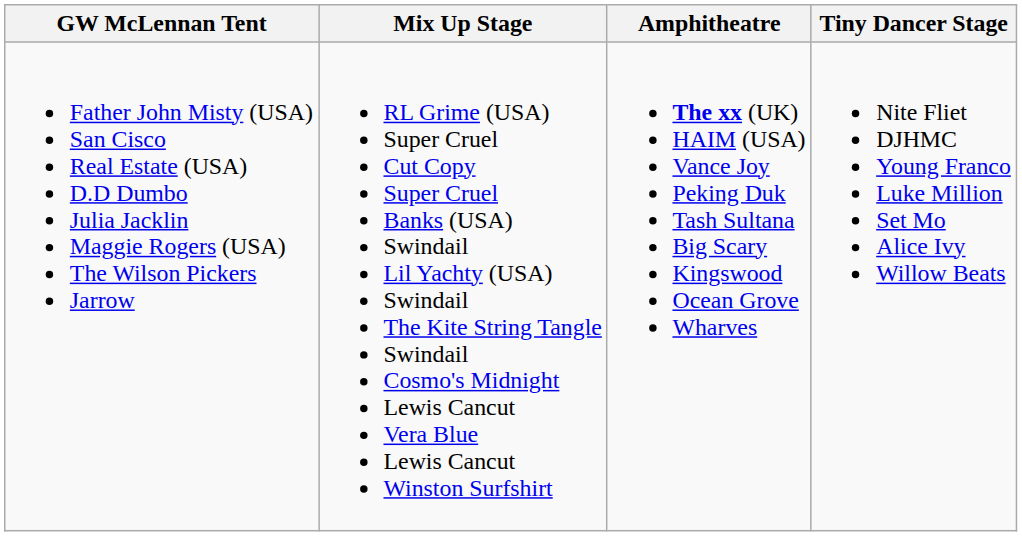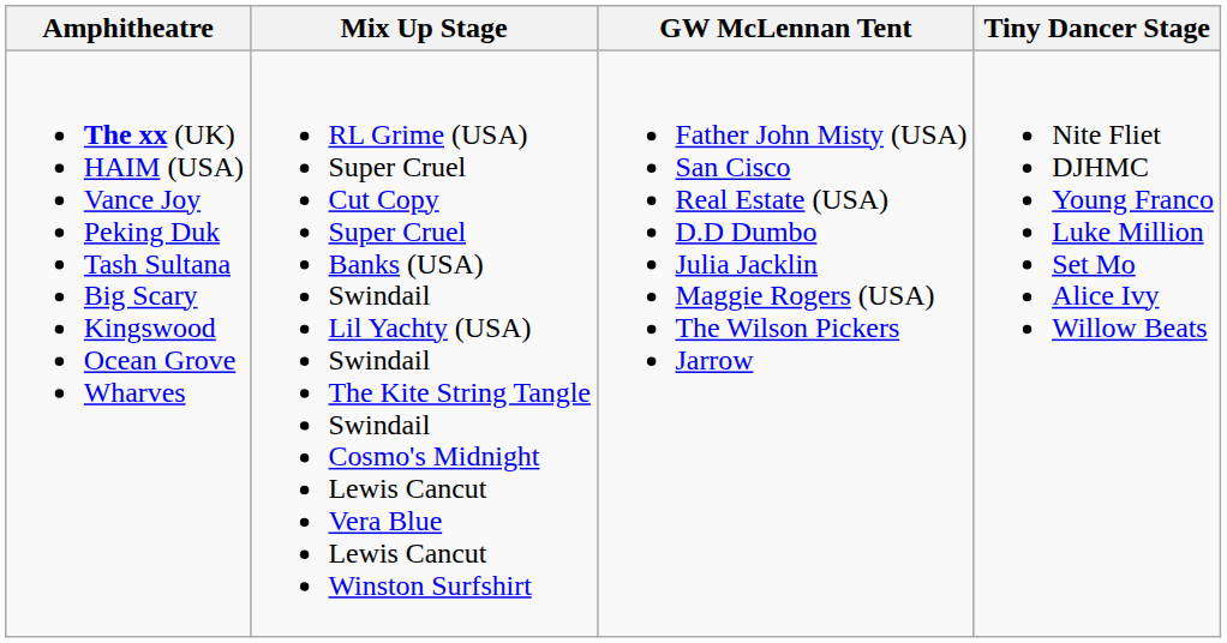columns swapped: Amphitheatre <-> GW McLennan Tent
